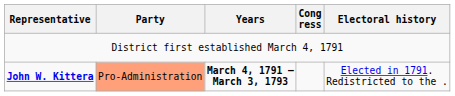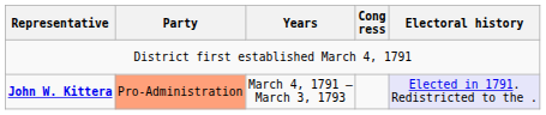John W. Kittera | Years: bold -> normal
John W. Kittera | Electoral history: no background -> lavender background
